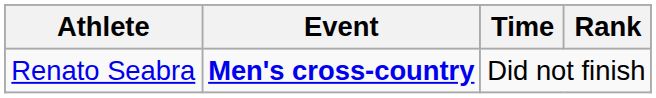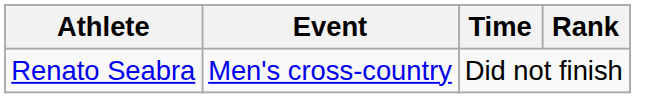Renato Seabra | Event: bold -> normal
